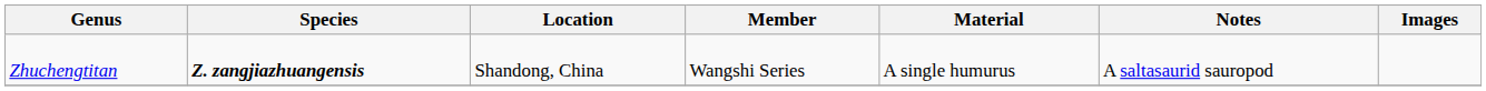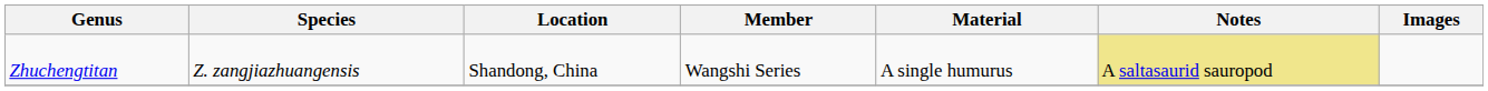Zhuchengtitan | Species: bold -> normal
Zhuchengtitan | Notes: no background -> khaki background
